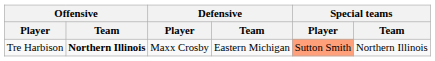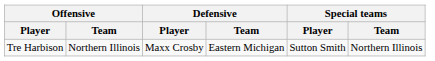Tre Harbison | Offensive / Team: bold -> normal
Tre Harbison | Special teams / Player: lightsalmon background -> no background
